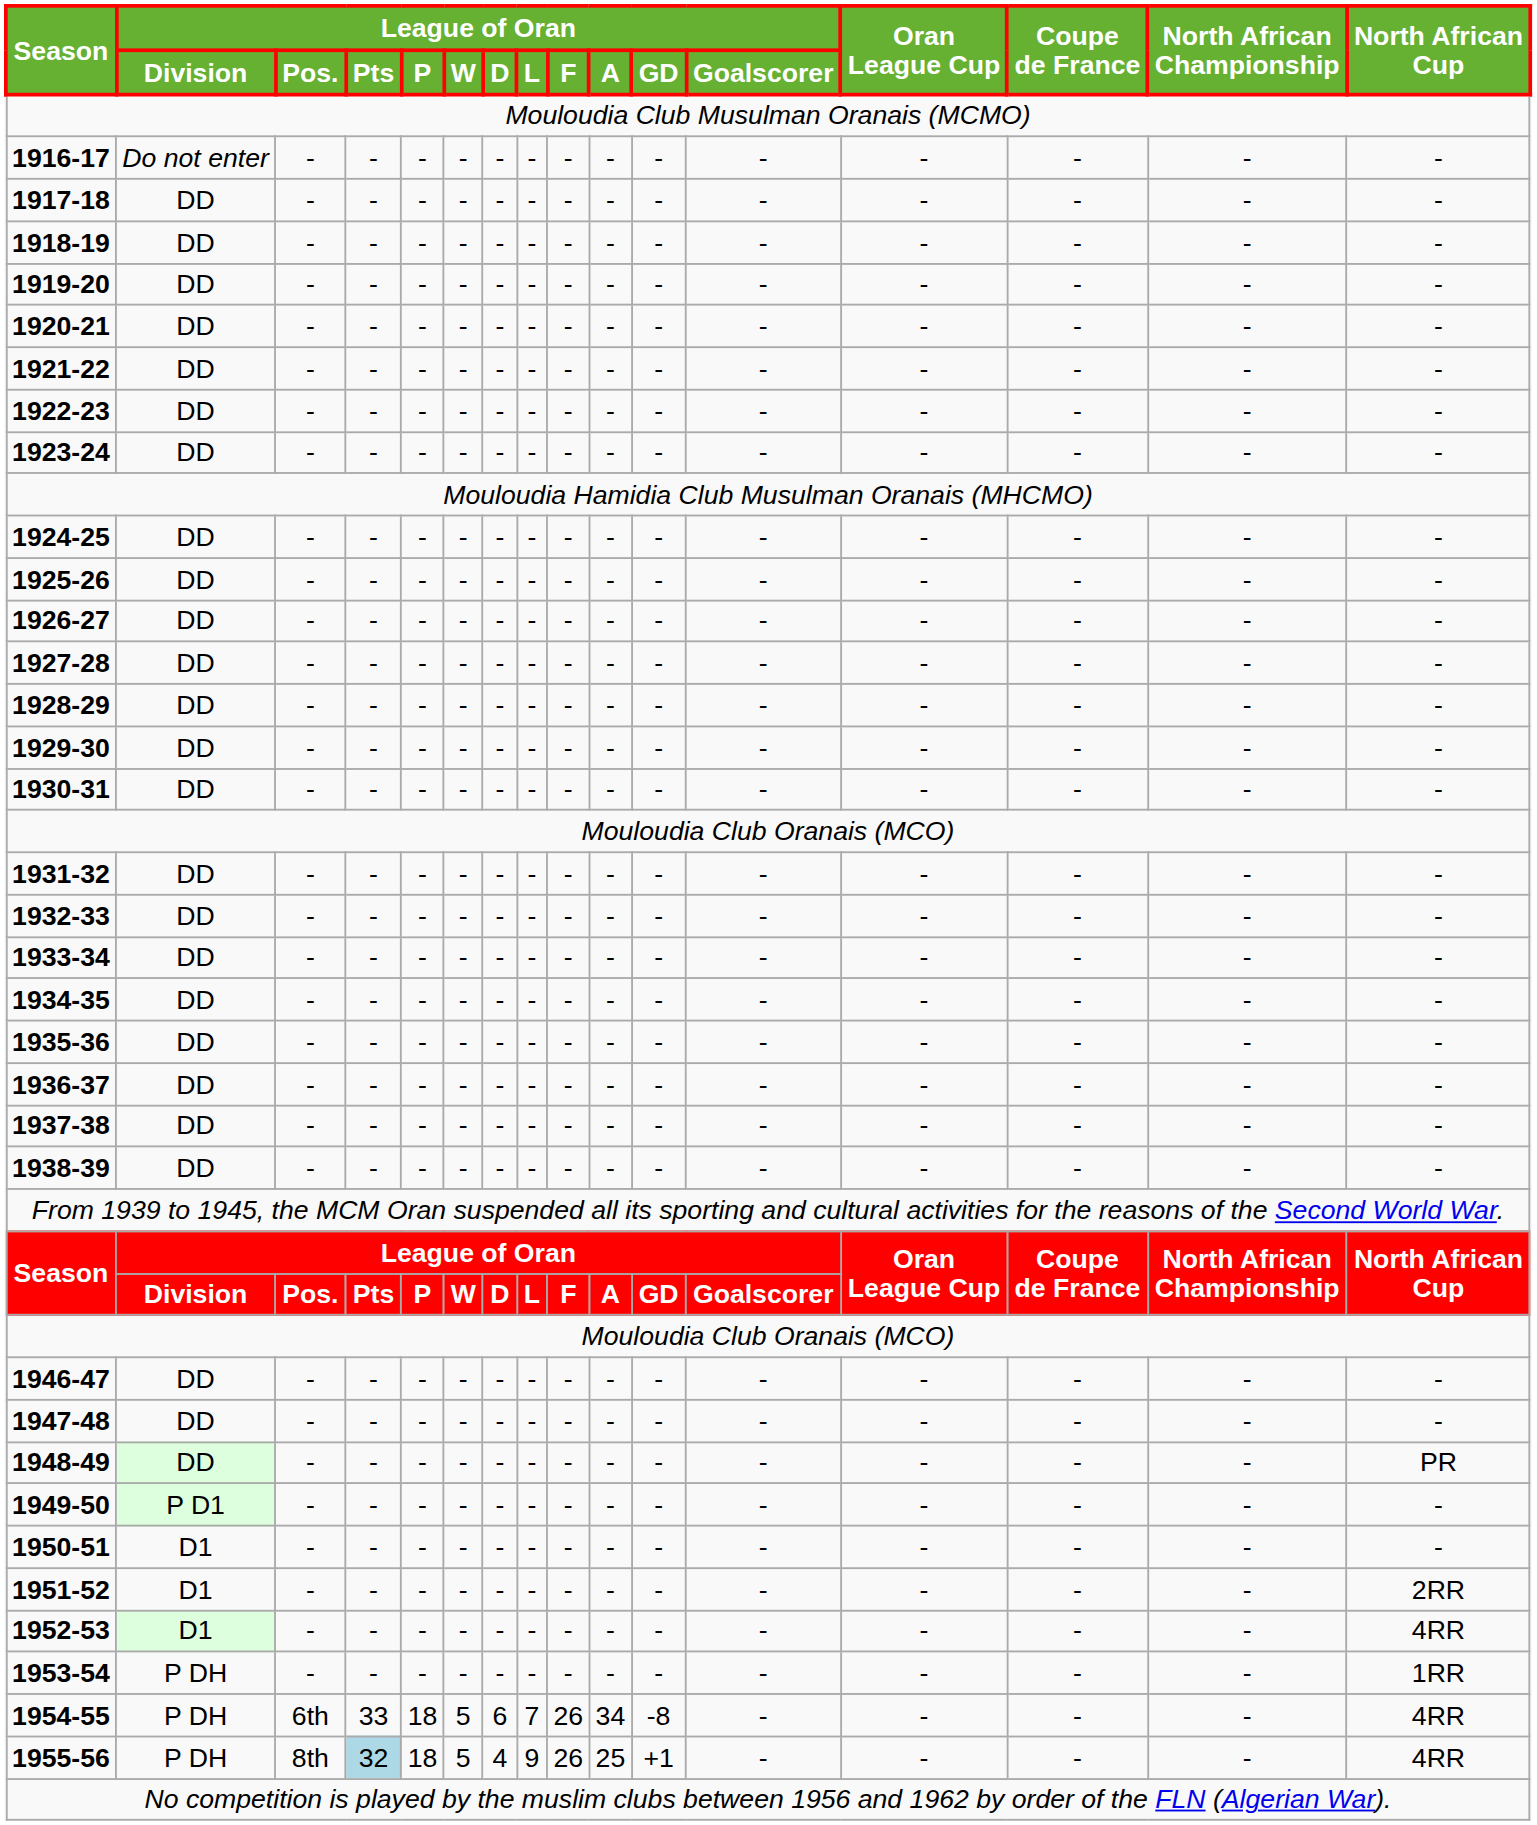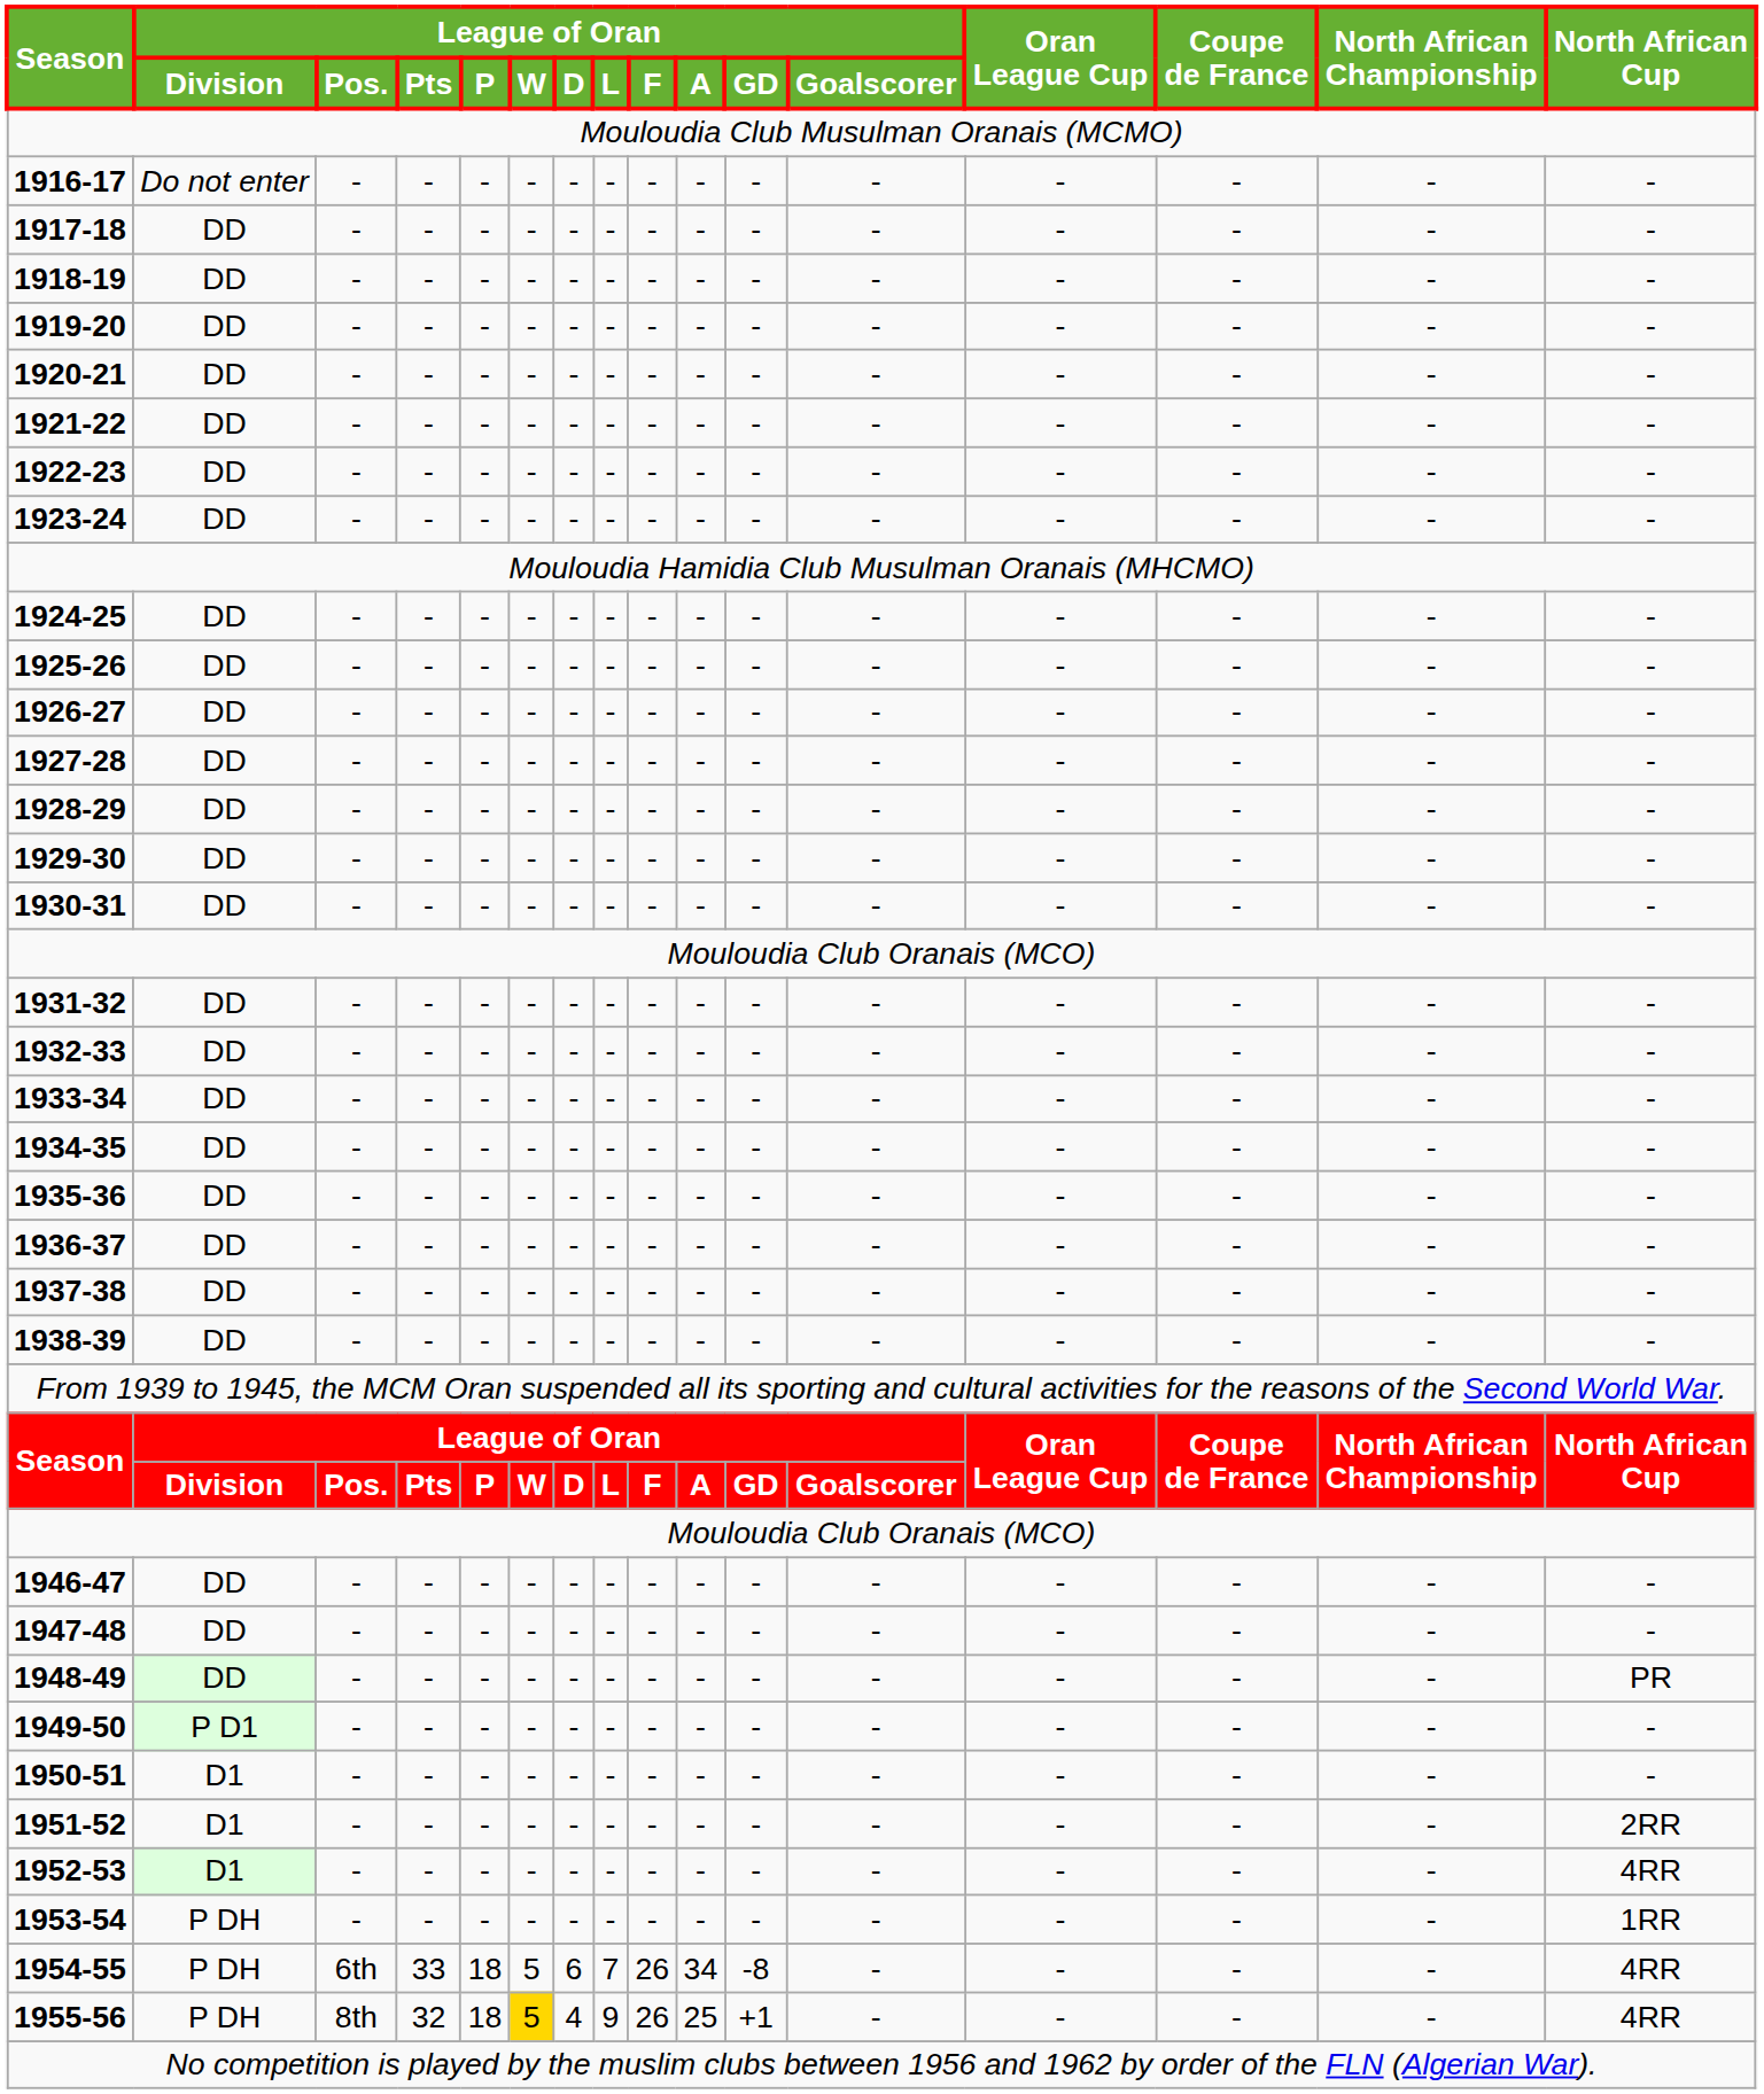1955-56 | League of Oran / Pts: lightblue background -> no background
1955-56 | League of Oran / W: no background -> gold background
